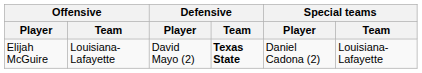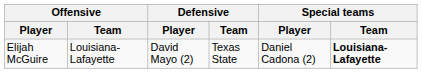Elijah McGuire | Defensive / Team: bold -> normal
Elijah McGuire | Special teams / Team: normal -> bold
